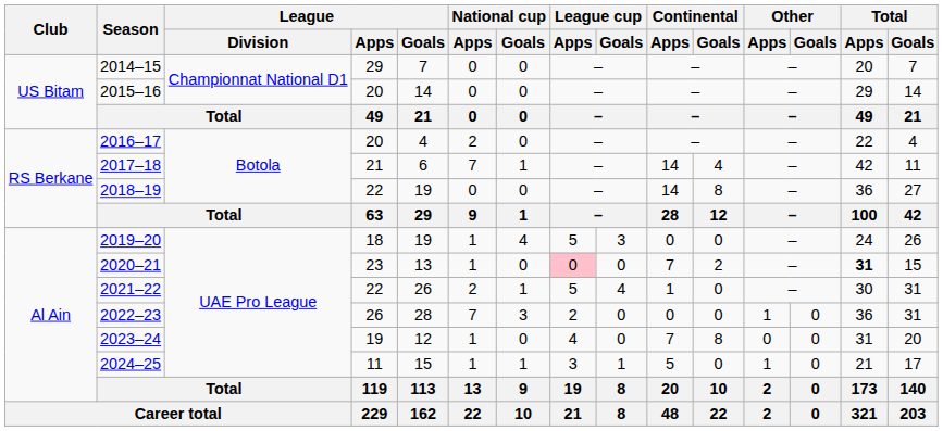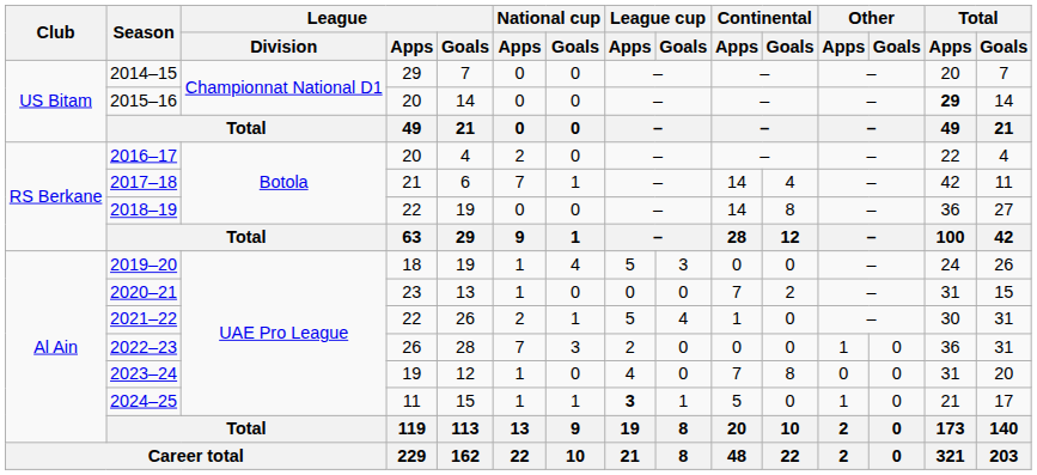2015–16 | Total / Apps: normal -> bold
2020–21 | League cup / Apps: pink background -> no background
2020–21 | Total / Apps: bold -> normal
2024–25 | League cup / Apps: normal -> bold
